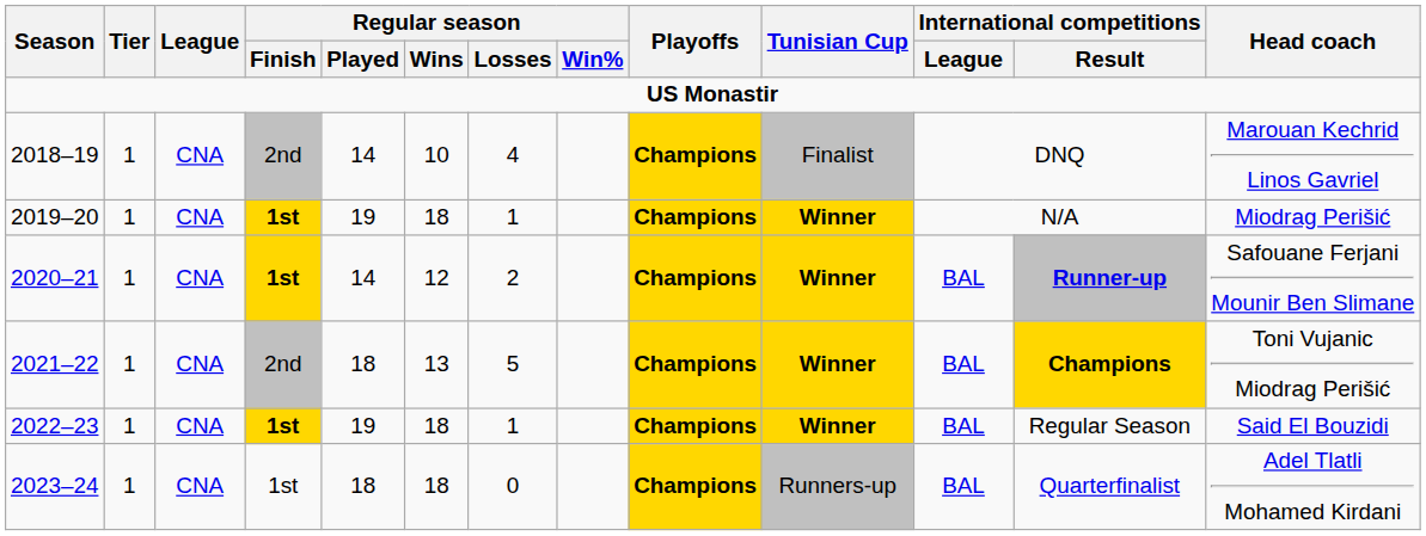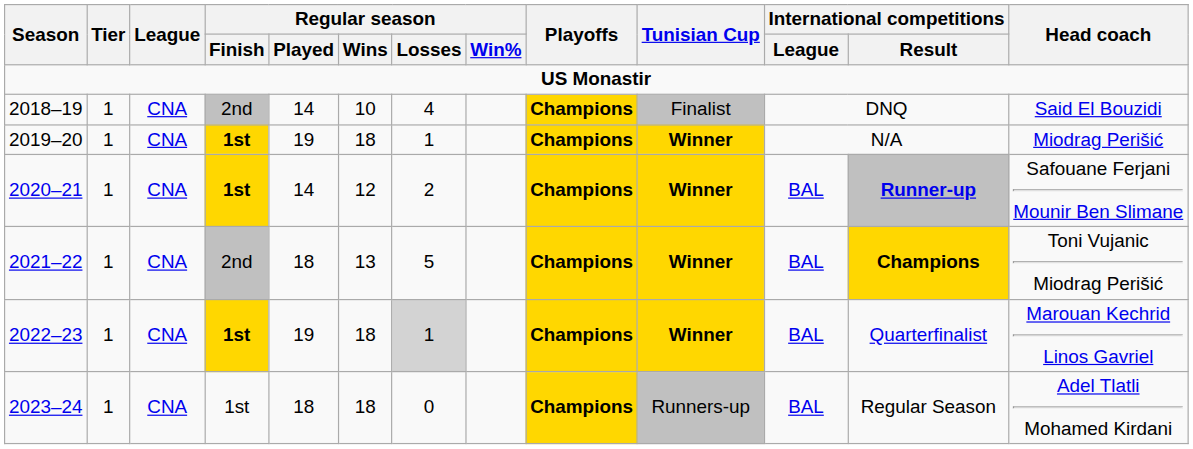2018–19 | Head coach: Marouan Kechrid Linos Gavriel -> Said El Bouzidi
2022–23 | Regular season / Losses: no background -> lightgrey background
2022–23 | International competitions / Result: Regular Season -> Quarterfinalist
2022–23 | Head coach: Said El Bouzidi -> Marouan Kechrid Linos Gavriel
2023–24 | International competitions / Result: Quarterfinalist -> Regular Season
